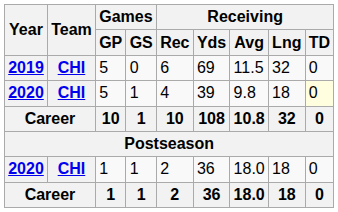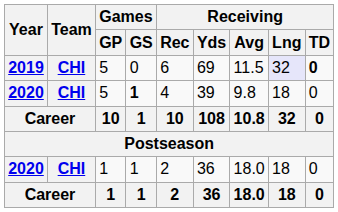2019 | Receiving / Lng: no background -> lavender background
2019 | Receiving / TD: normal -> bold
2020 / 5 | Games / GS: normal -> bold
2020 / 5 | Receiving / TD: lightyellow background -> no background
